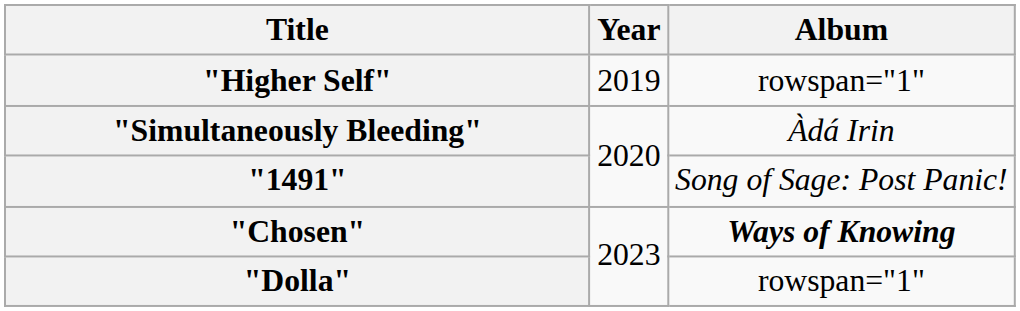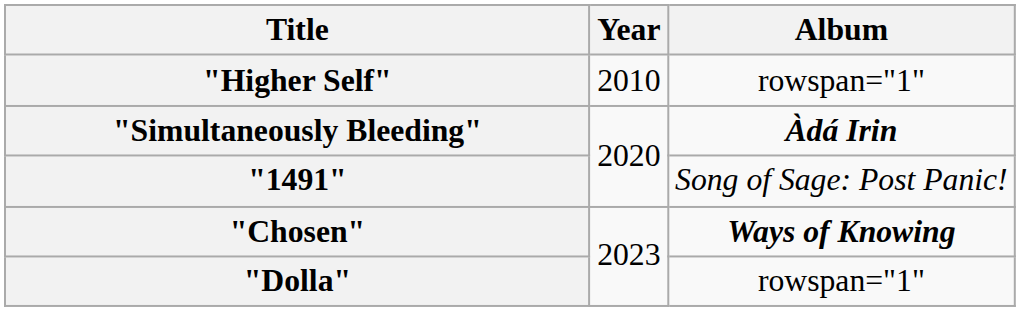"Higher Self" | Year: 2019 -> 2010
"Simultaneously Bleeding" | Album: normal -> bold
